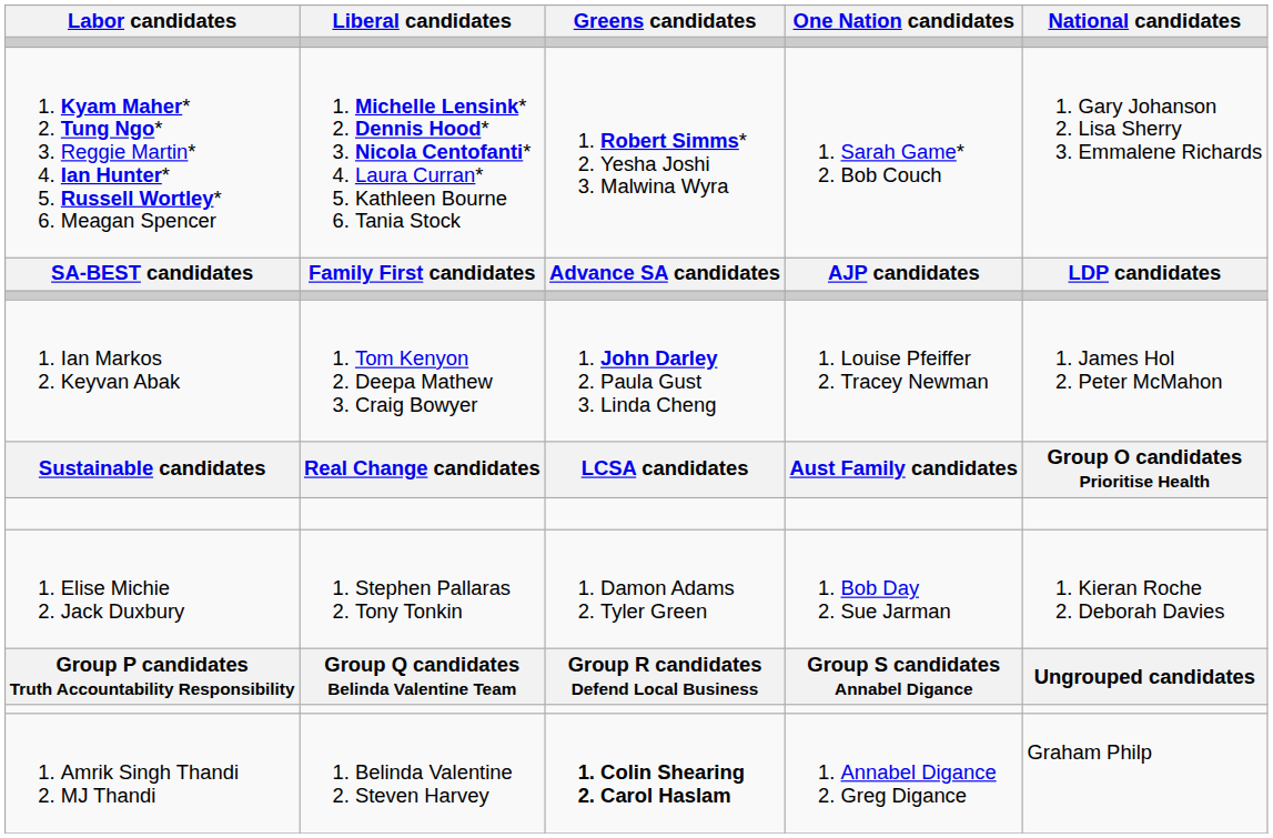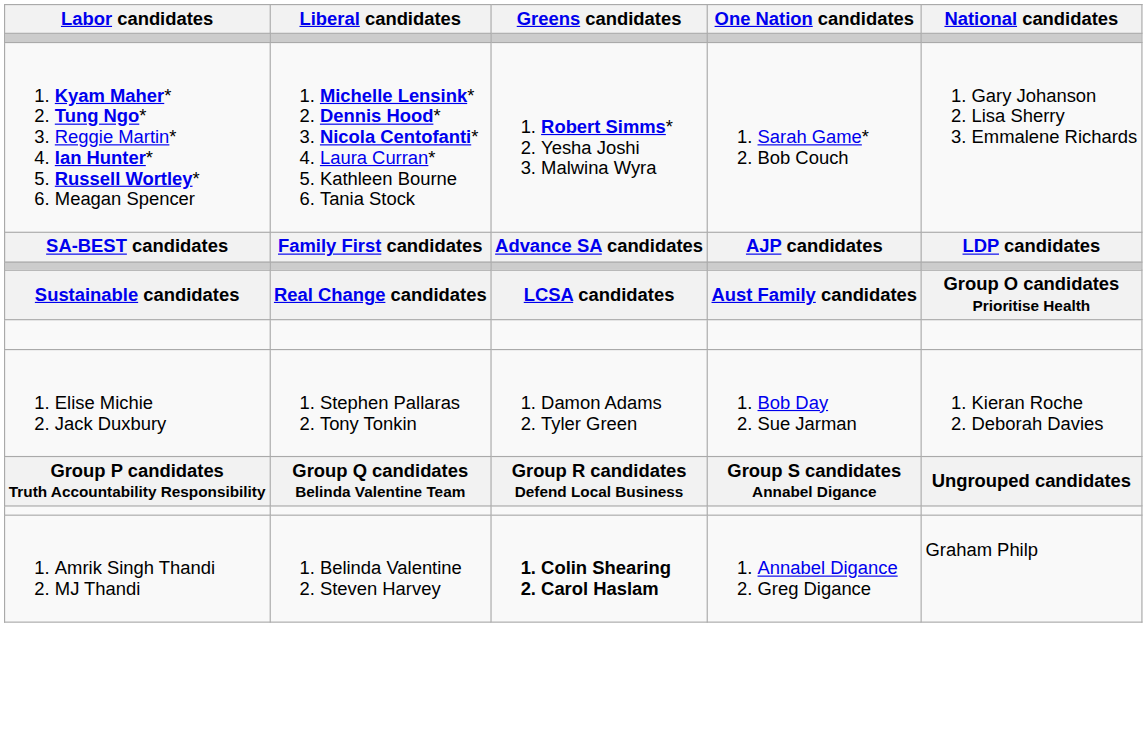- row: Ian Markos Keyvan Abak | Tom Kenyon Deepa Mathew Craig Bowyer | John Darley Paula Gust Linda Cheng | Louise Pfeiffer Tracey Newman | James Hol Peter McMahon
